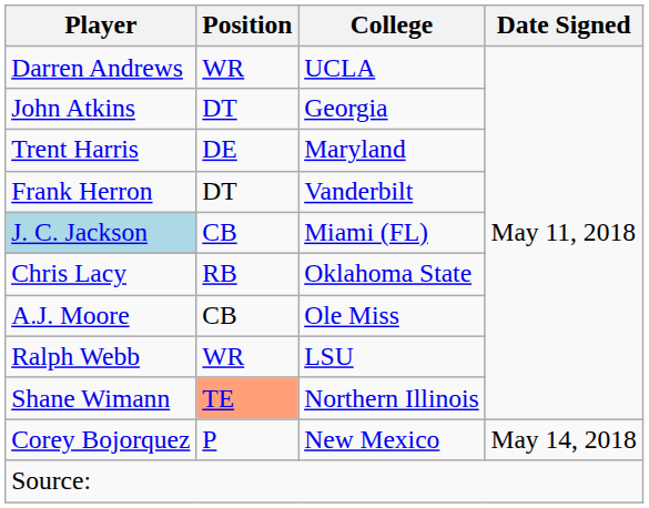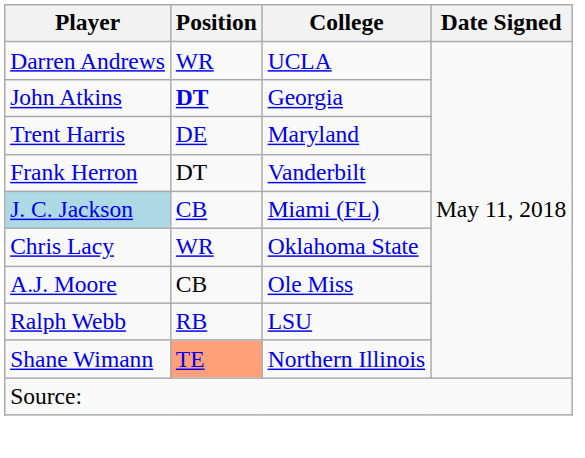John Atkins | Position: normal -> bold
Chris Lacy | Position: RB -> WR
Ralph Webb | Position: WR -> RB
- row: Corey Bojorquez | P | New Mexico | May 14, 2018
